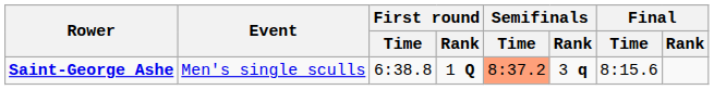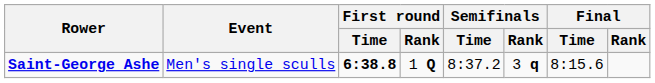Saint-George Ashe | First round / Time: normal -> bold
Saint-George Ashe | Semifinals / Time: lightsalmon background -> no background
